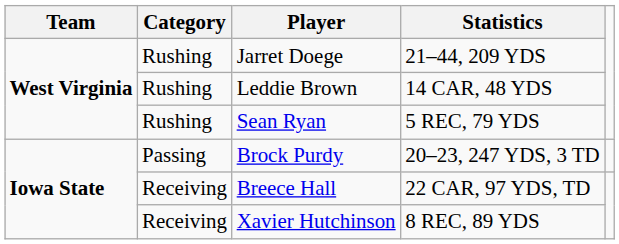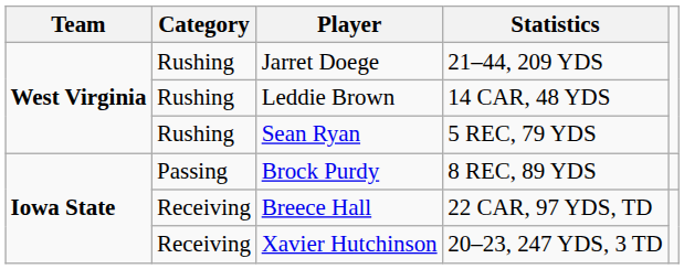Brock Purdy | Statistics: 20–23, 247 YDS, 3 TD -> 8 REC, 89 YDS
Xavier Hutchinson | Statistics: 8 REC, 89 YDS -> 20–23, 247 YDS, 3 TD
